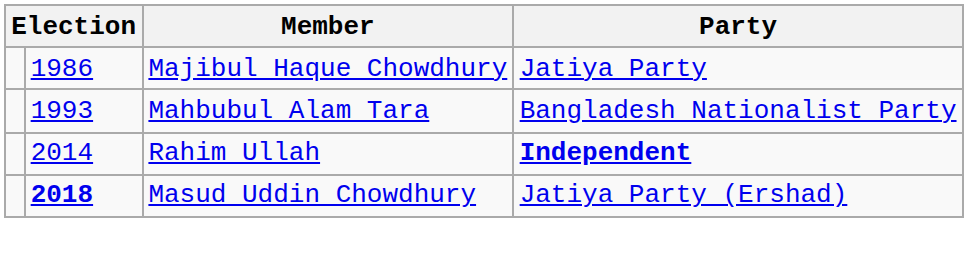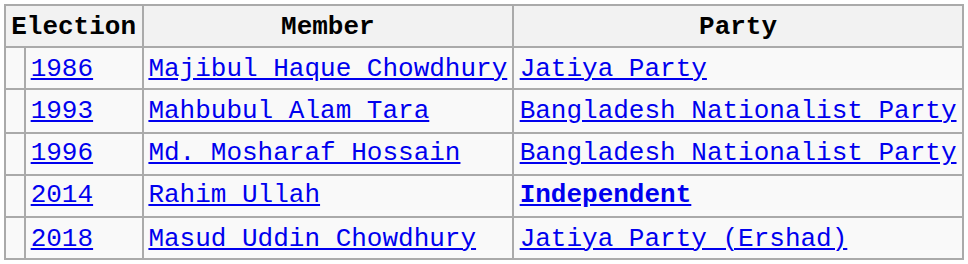+ row: 1996 | Md. Mosharaf Hossain | Bangladesh Nationalist Party
Masud Uddin Chowdhury | column 2: bold -> normal
